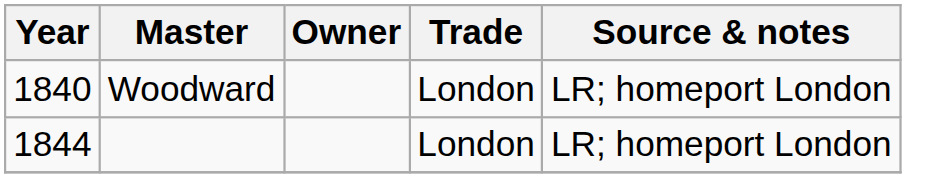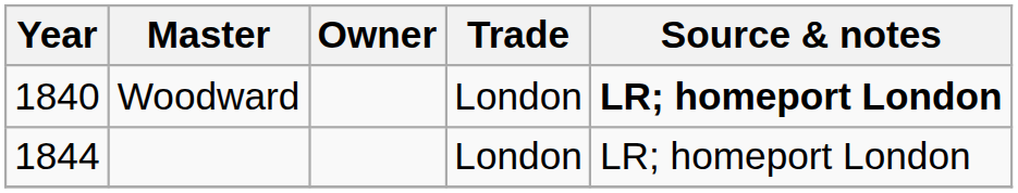Woodward | Source & notes: normal -> bold
